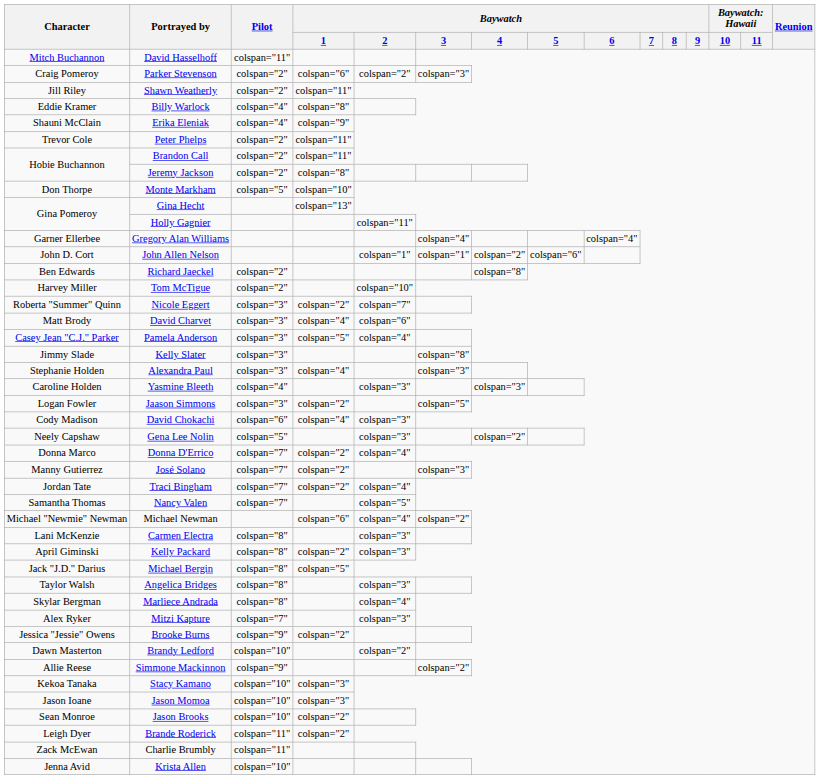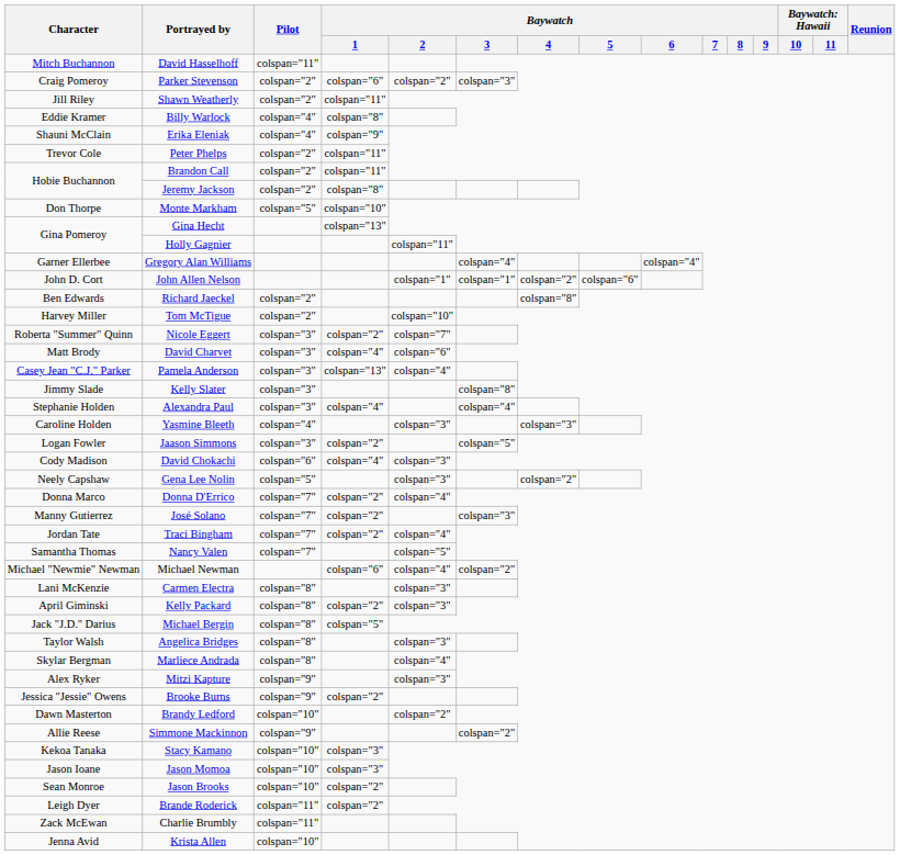Pamela Anderson | Baywatch / 1: colspan="5" -> colspan="13"
Alexandra Paul | Baywatch / 3: colspan="3" -> colspan="4"
Mitzi Kapture | Pilot: colspan="7" -> colspan="9"
